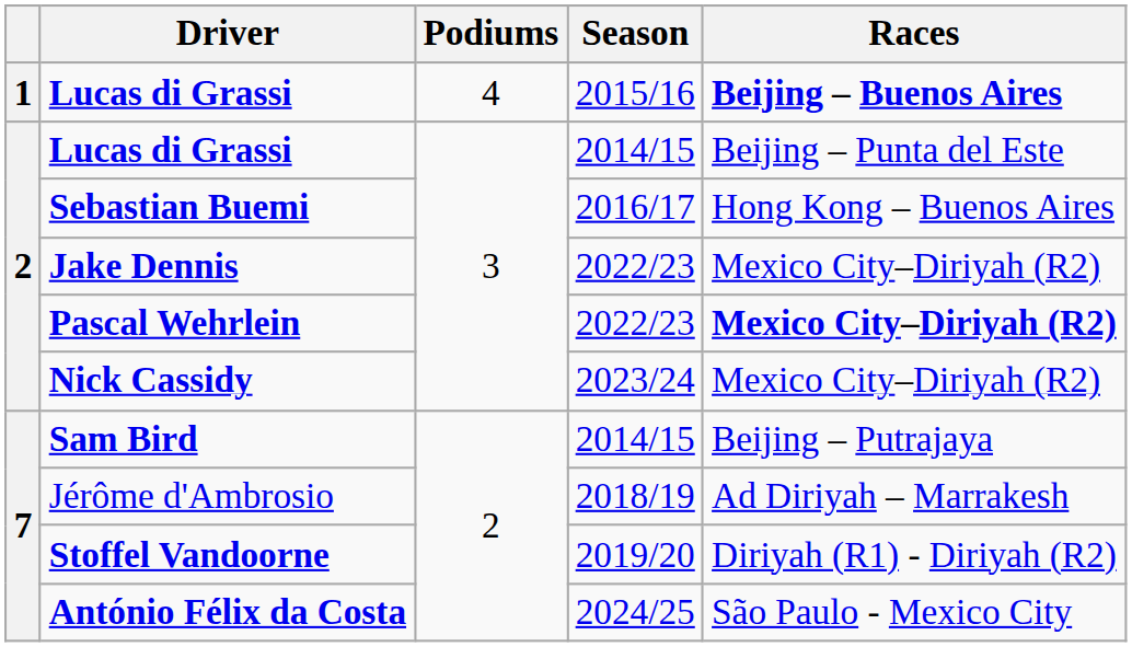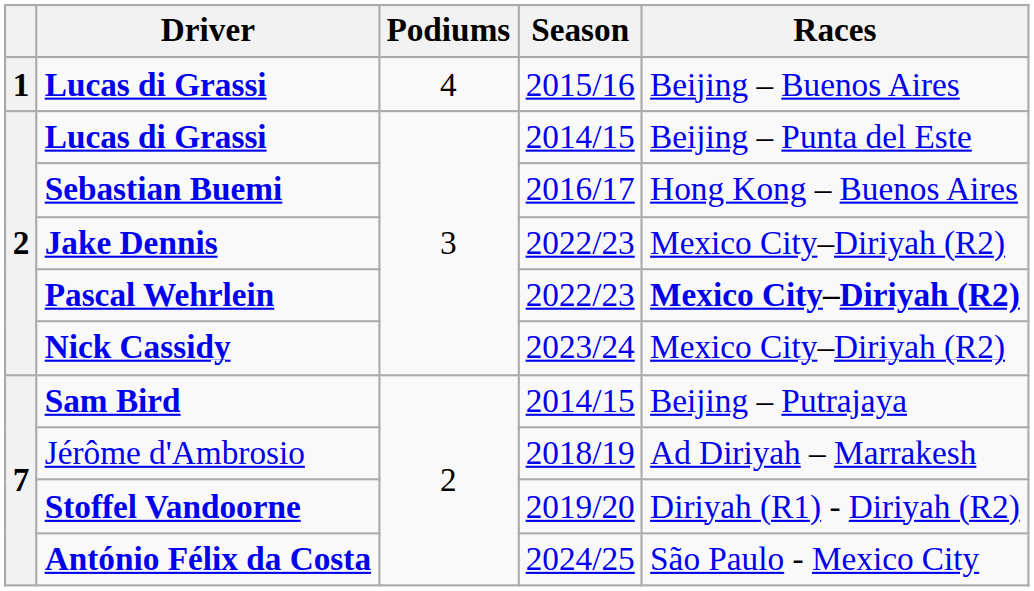Lucas di Grassi / 2015/16 | Races: bold -> normal
